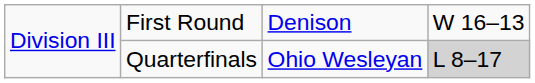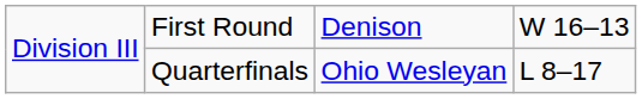Division III / Quarterfinals | column 4: lightgrey background -> no background
